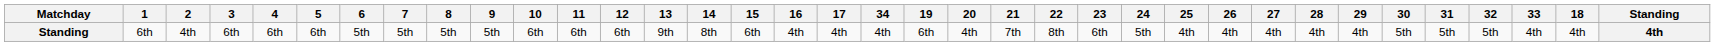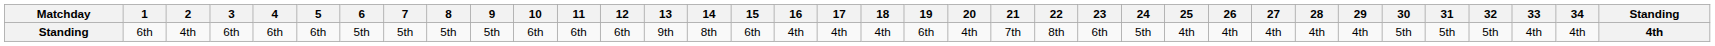columns swapped: 18 <-> 34
